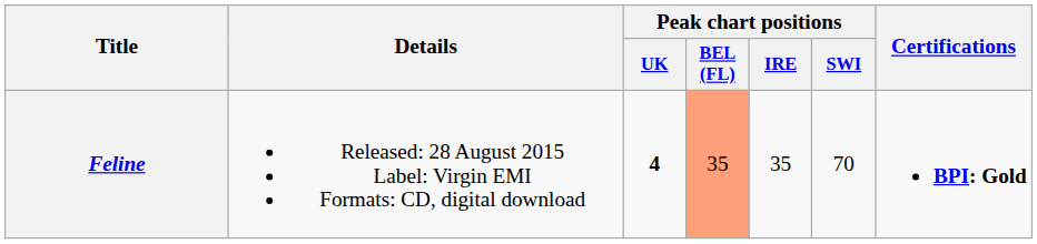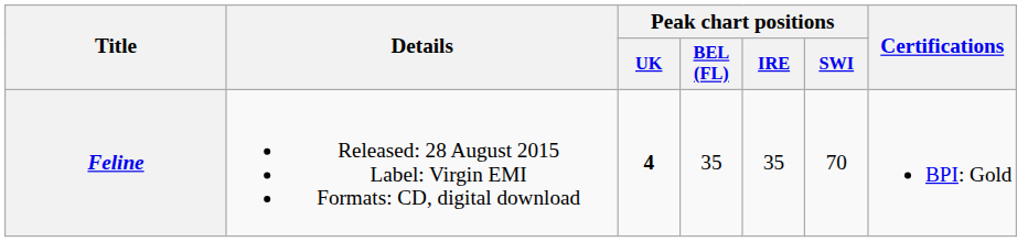Feline | Peak chart positions / BEL (FL): lightsalmon background -> no background
Feline | Certifications: bold -> normal
